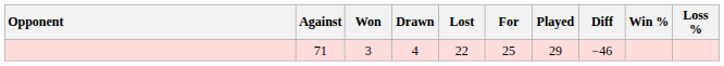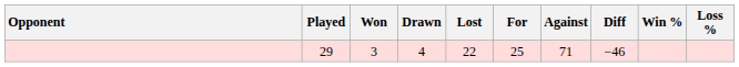columns swapped: Played <-> Against
